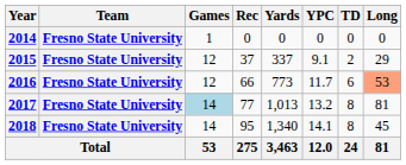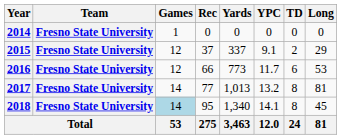2016 | Long: lightsalmon background -> no background
2017 | Games: lightblue background -> no background
2018 | Games: no background -> lightblue background
